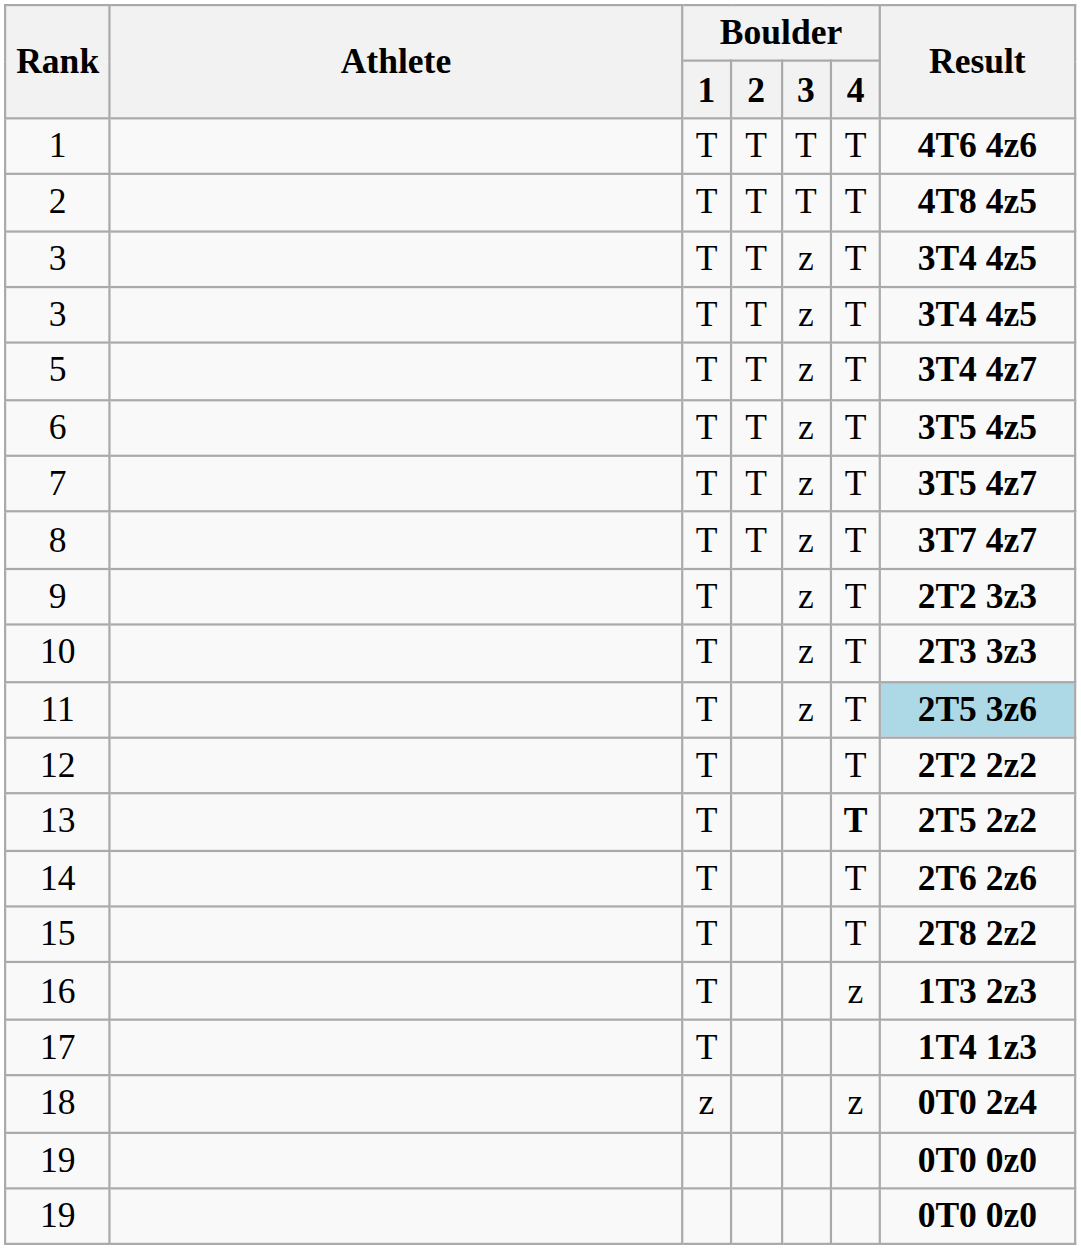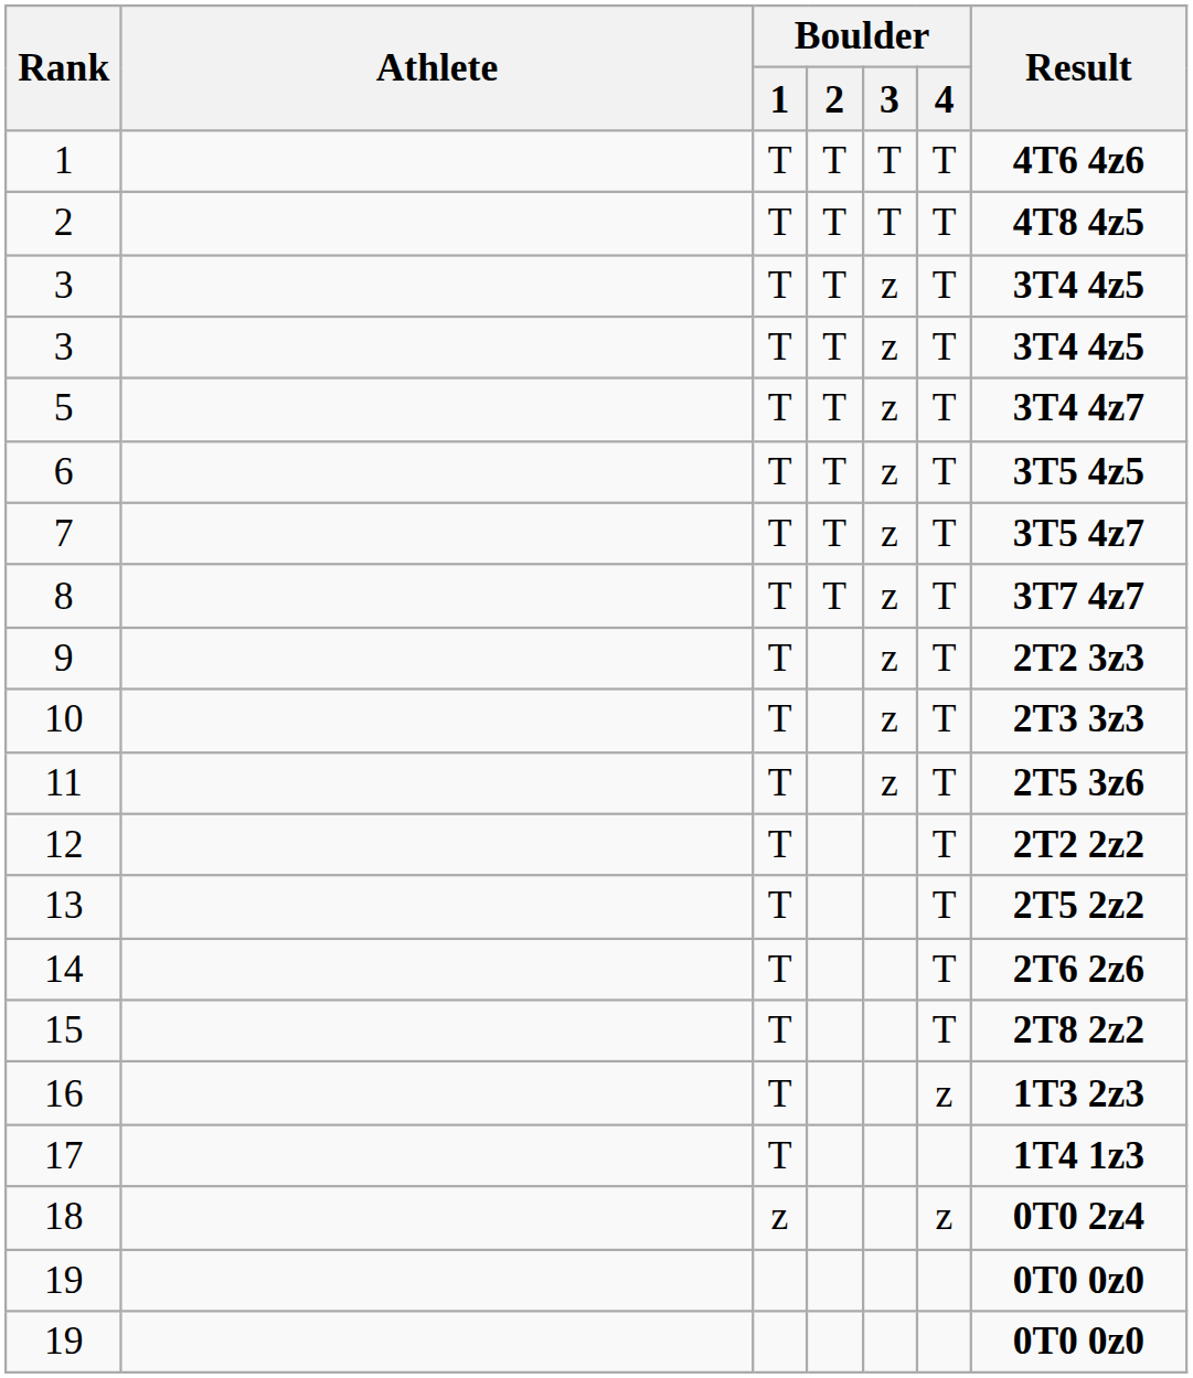11 | Result: lightblue background -> no background
13 | Boulder / 4: bold -> normal
